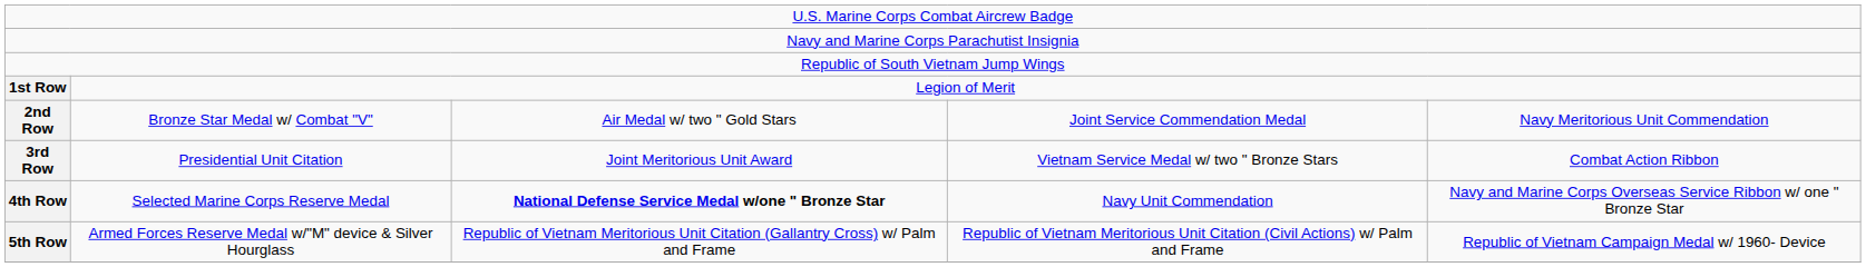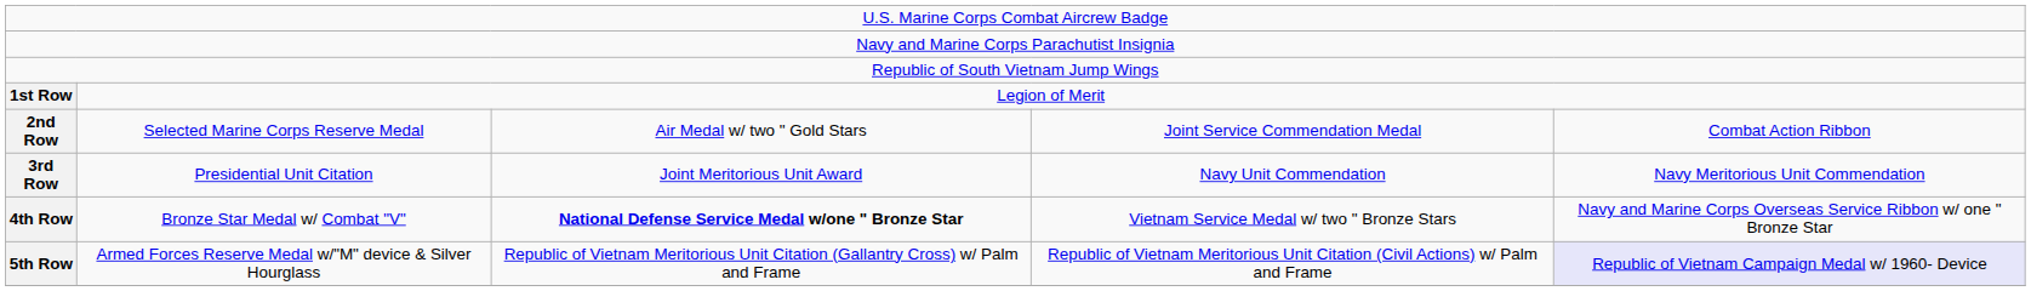2nd Row | column 2: Bronze Star Medal w/ Combat "V" -> Selected Marine Corps Reserve Medal
2nd Row | column 5: Navy Meritorious Unit Commendation -> Combat Action Ribbon
3rd Row | column 4: Vietnam Service Medal w/ two " Bronze Stars -> Navy Unit Commendation
3rd Row | column 5: Combat Action Ribbon -> Navy Meritorious Unit Commendation
4th Row | column 2: Selected Marine Corps Reserve Medal -> Bronze Star Medal w/ Combat "V"
4th Row | column 4: Navy Unit Commendation -> Vietnam Service Medal w/ two " Bronze Stars
5th Row | column 5: no background -> lavender background
